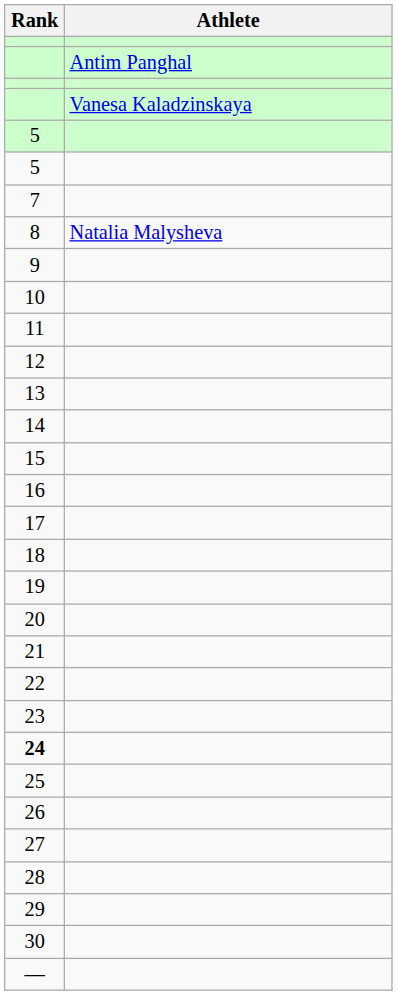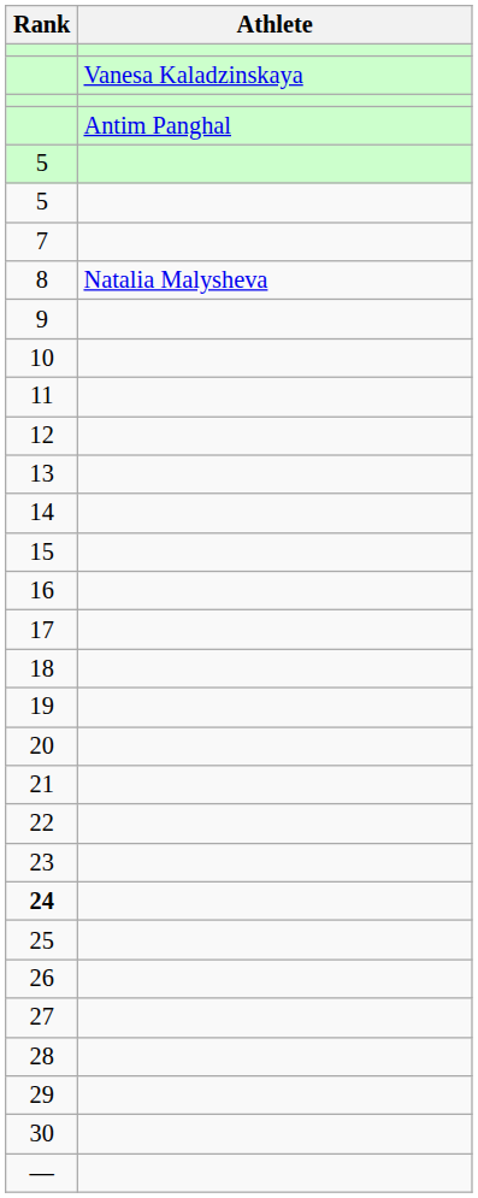row 3 | Athlete: Antim Panghal -> Vanesa Kaladzinskaya
row 5 | Athlete: Vanesa Kaladzinskaya -> Antim Panghal
